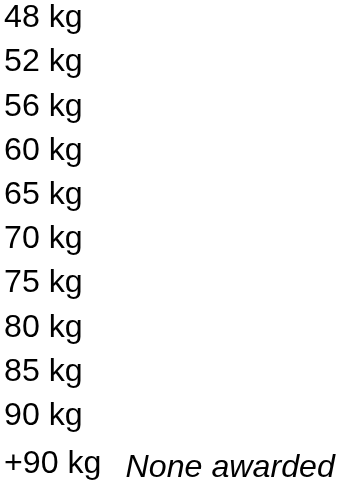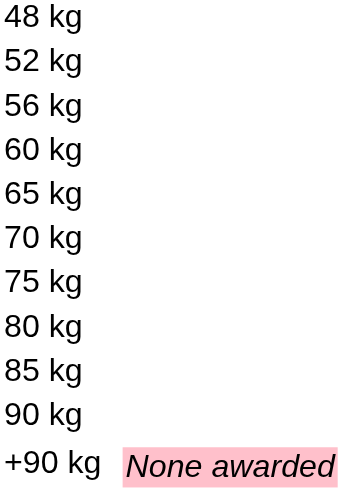+90 kg / None awarded | column 2: no background -> pink background
